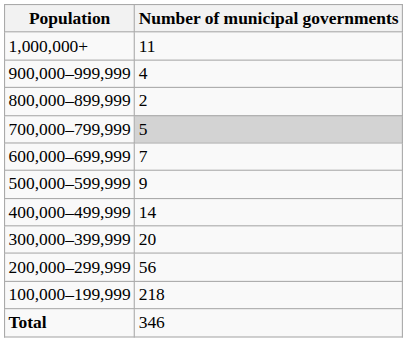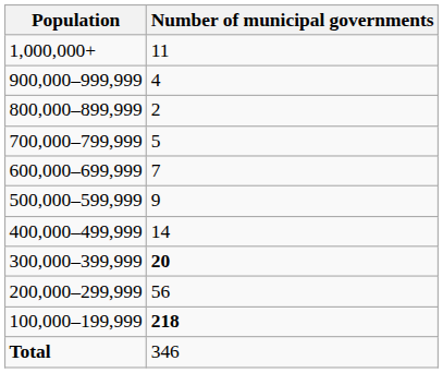700,000–799,999 | Number of municipal governments: lightgrey background -> no background
300,000–399,999 | Number of municipal governments: normal -> bold
100,000–199,999 | Number of municipal governments: normal -> bold
